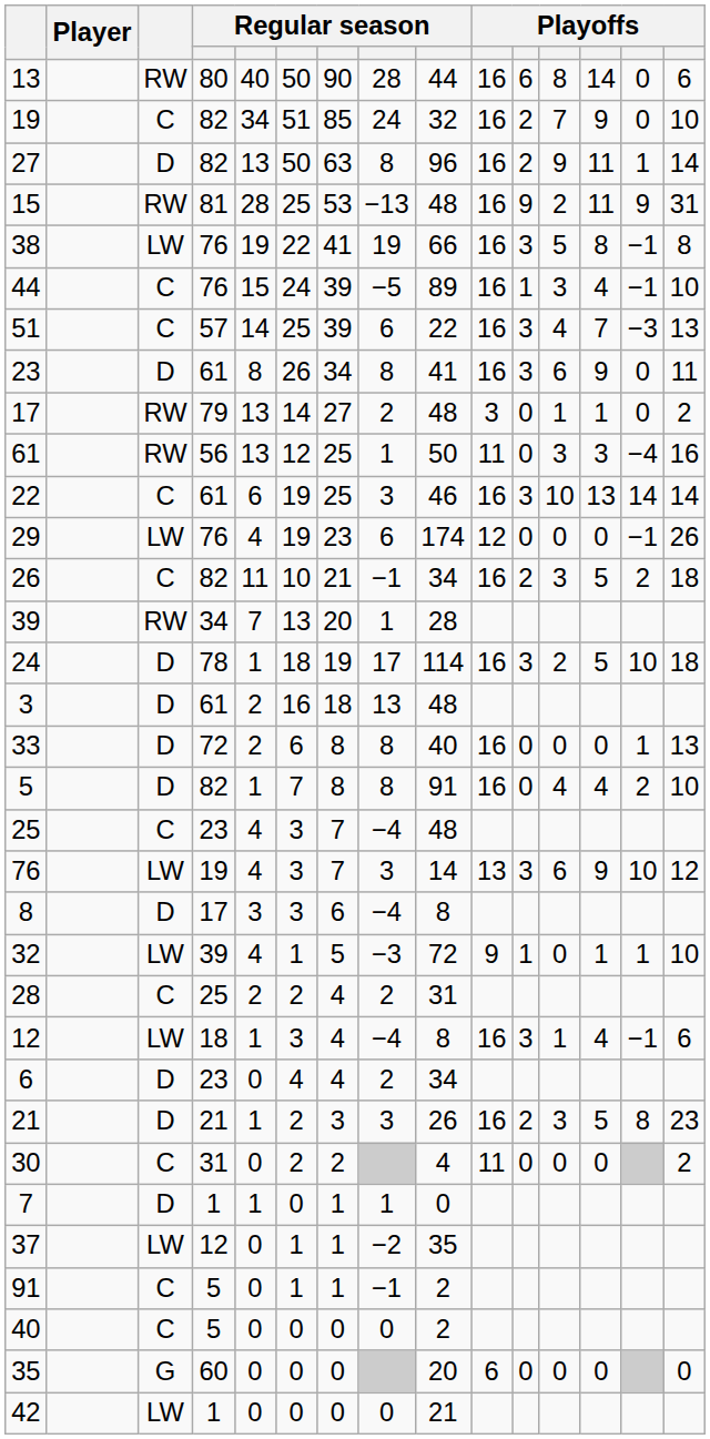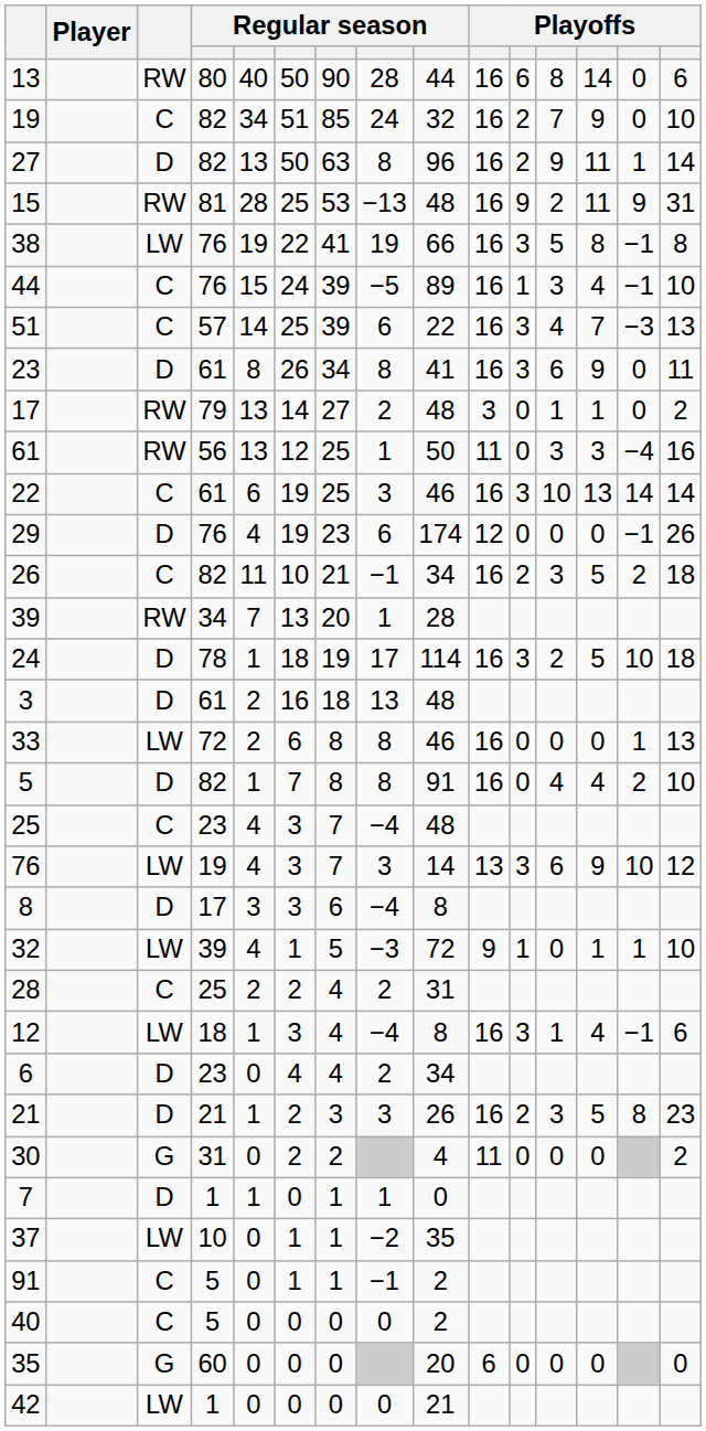29 | column 3: LW -> D
33 | column 3: D -> LW
33 | column 9: 40 -> 46
30 | column 3: C -> G
37 | column 4: 12 -> 10
